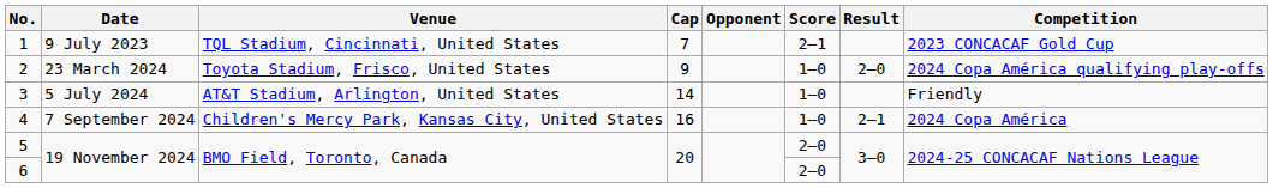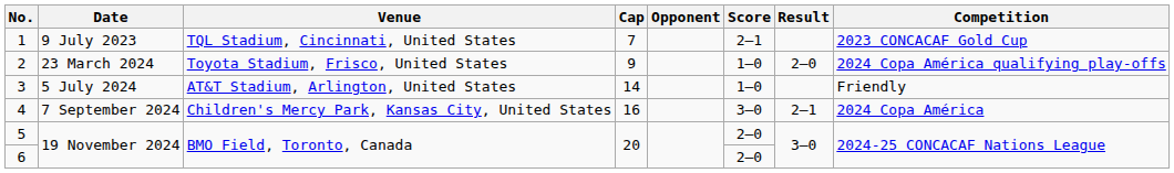4 | Score: 1–0 -> 3–0
